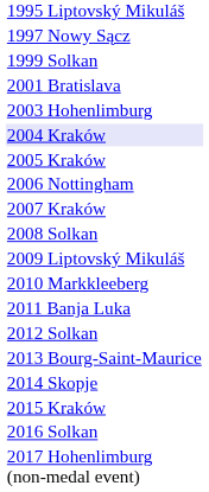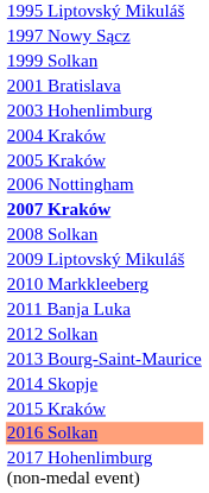2004 Kraków | column 1: lavender background -> no background
2007 Kraków | column 1: normal -> bold
2016 Solkan | column 1: no background -> lightsalmon background
